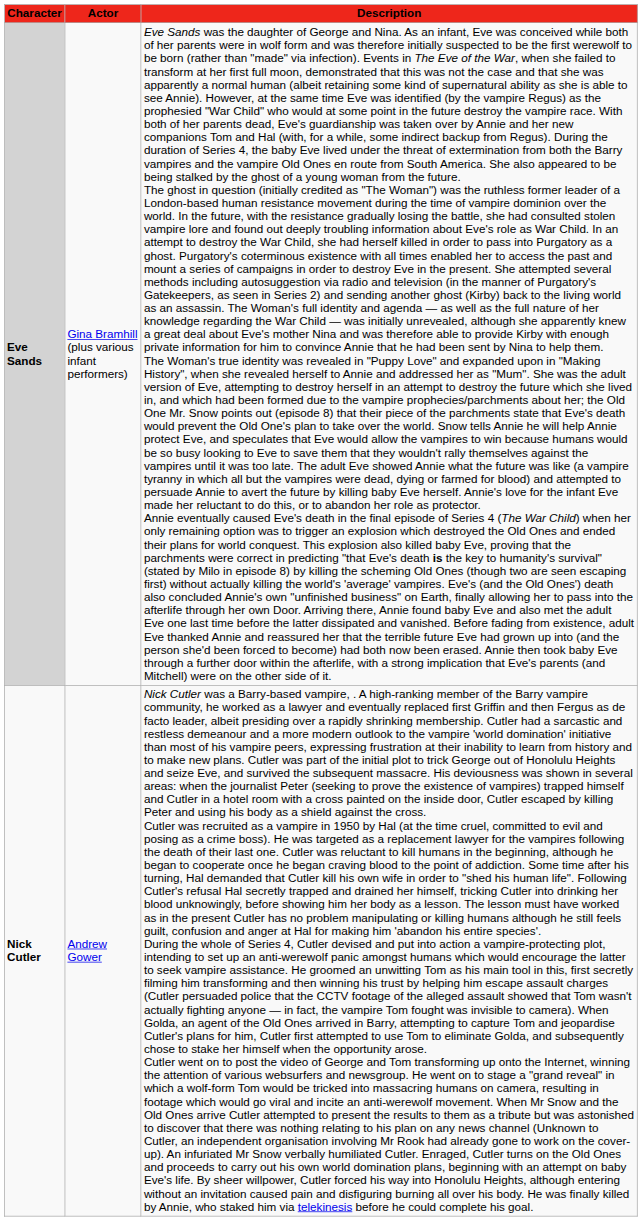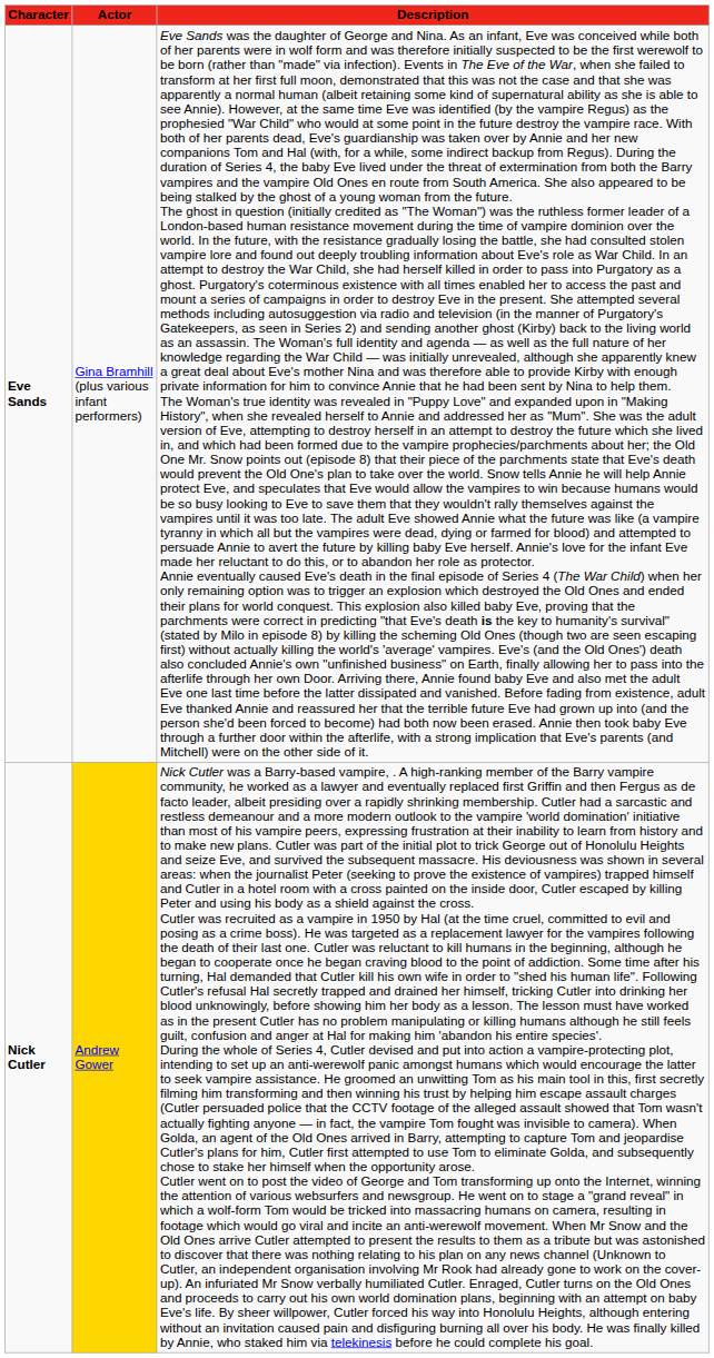row 2 | Character: lightgrey background -> no background
row 3 | Actor: no background -> gold background
